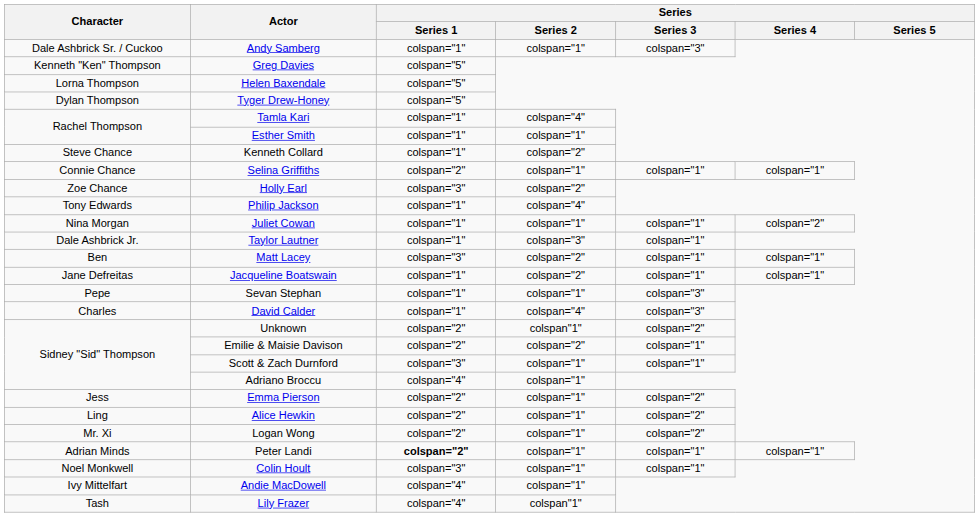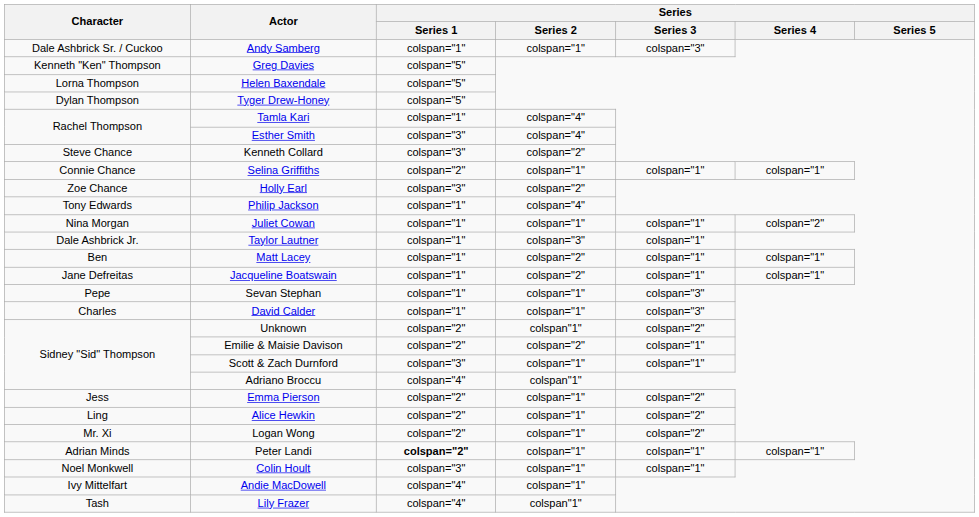Esther Smith | Series / Series 1: colspan="1" -> colspan="3"
Esther Smith | Series / Series 2: colspan="1" -> colspan="4"
Kenneth Collard | Series / Series 1: colspan="1" -> colspan="3"
Matt Lacey | Series / Series 1: colspan="3" -> colspan="1"
David Calder | Series / Series 2: colspan="4" -> colspan="1"
Adriano Broccu | Series / Series 2: colspan="1" -> colspan"1"
